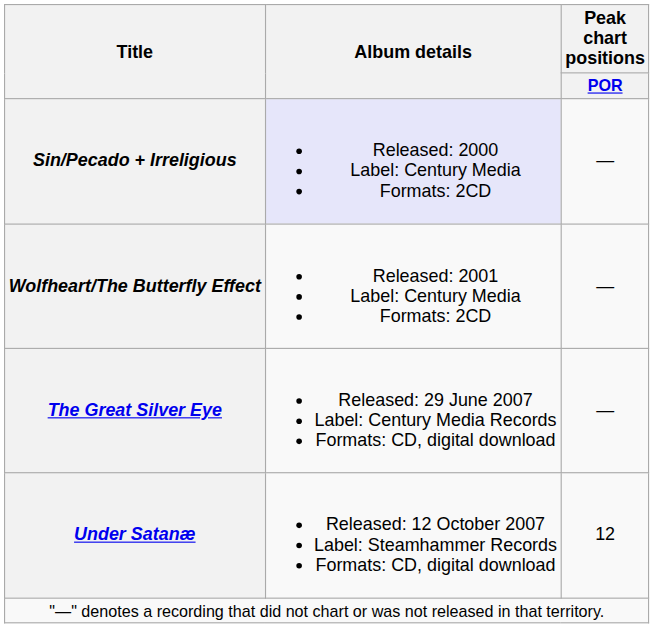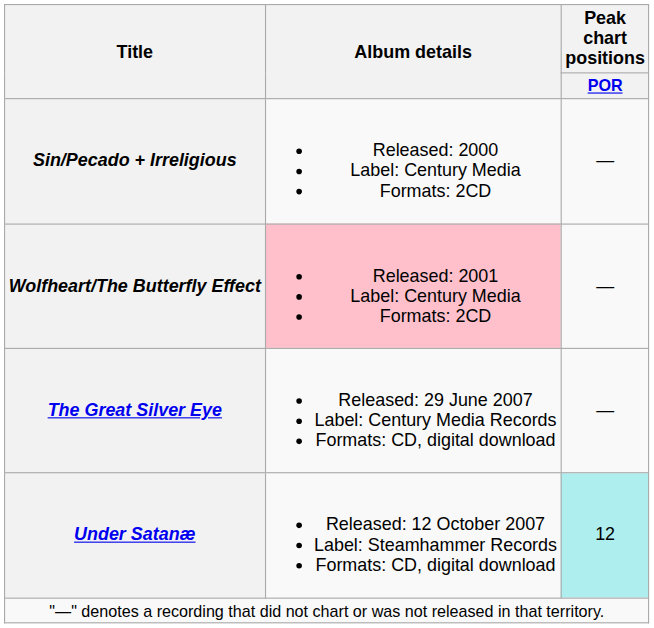Sin/Pecado + Irreligious | Album details: lavender background -> no background
Wolfheart/The Butterfly Effect | Album details: no background -> pink background
Under Satanæ | Peak chart positions / POR: no background -> paleturquoise background
